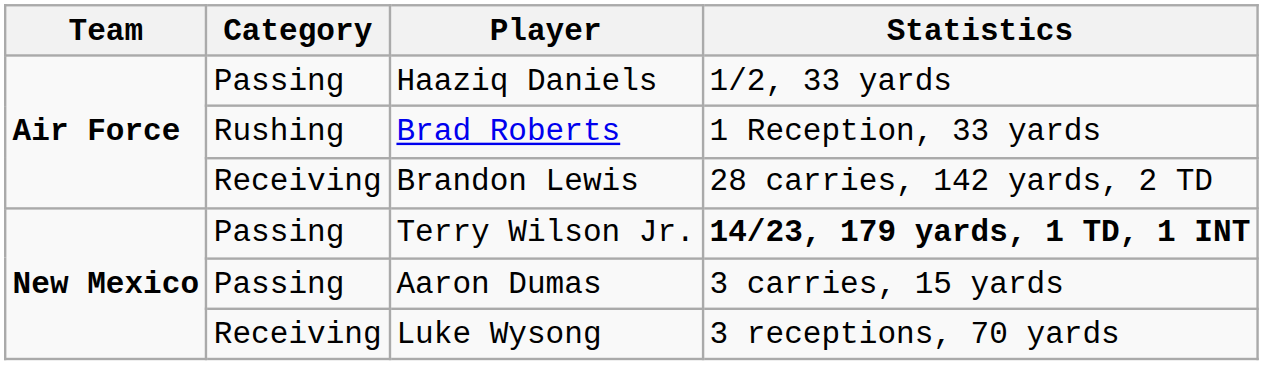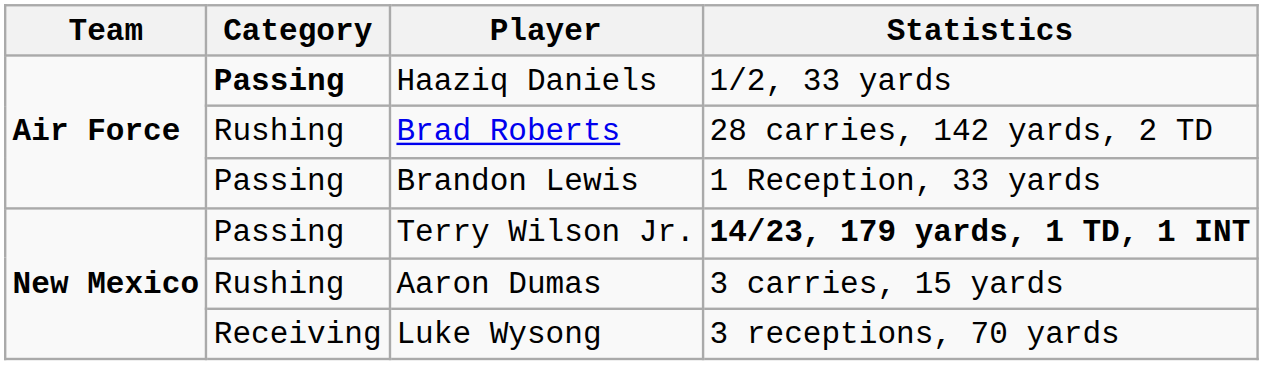Haaziq Daniels | Category: normal -> bold
Brad Roberts | Statistics: 1 Reception, 33 yards -> 28 carries, 142 yards, 2 TD
Brandon Lewis | Category: Receiving -> Passing
Brandon Lewis | Statistics: 28 carries, 142 yards, 2 TD -> 1 Reception, 33 yards
Aaron Dumas | Category: Passing -> Rushing
